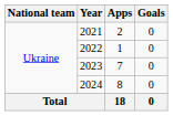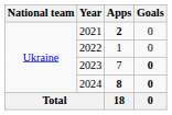2021 | Apps: normal -> bold
2023 | Goals: normal -> bold
2024 | Apps: normal -> bold
2024 | Goals: normal -> bold
